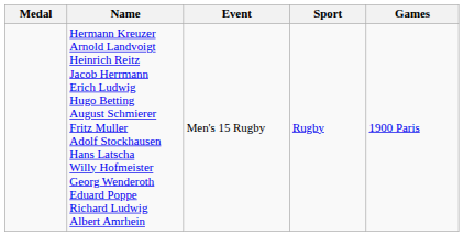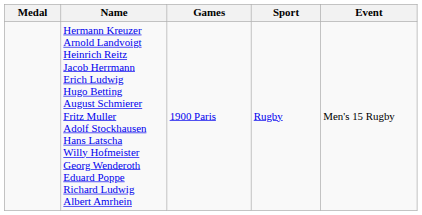columns swapped: Games <-> Event
